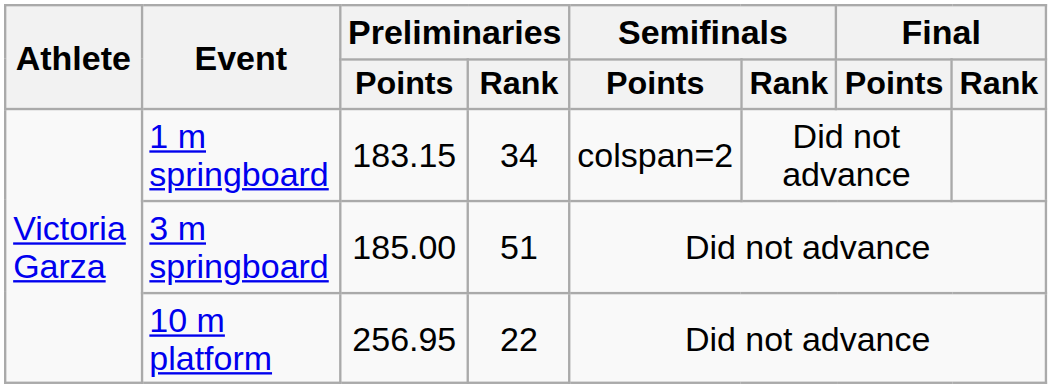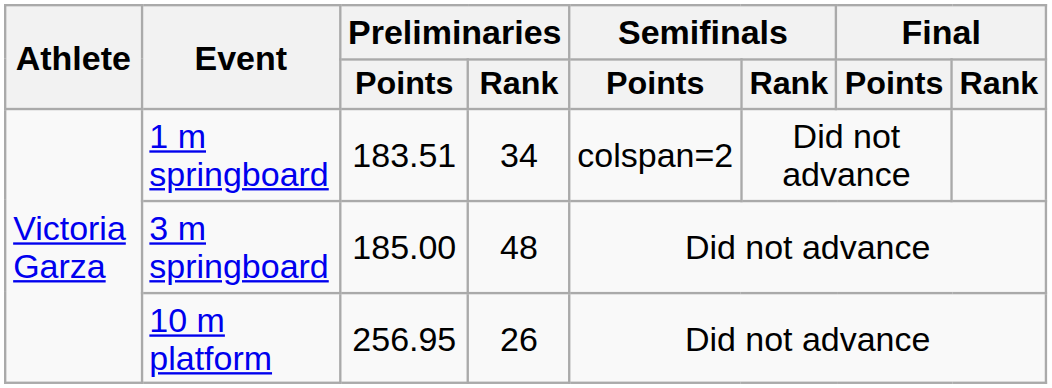1 m springboard | Preliminaries / Points: 183.15 -> 183.51
3 m springboard | Preliminaries / Rank: 51 -> 48
10 m platform | Preliminaries / Rank: 22 -> 26
